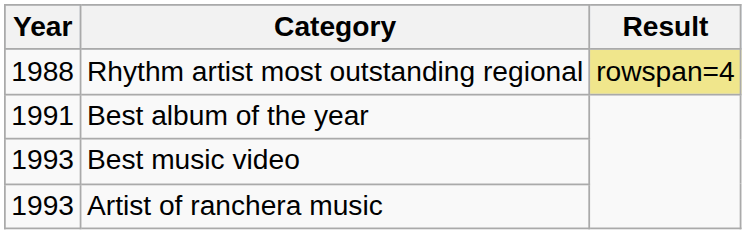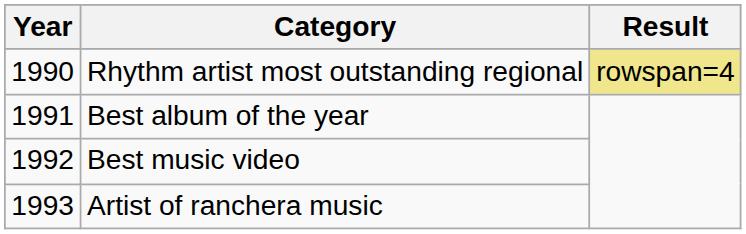Rhythm artist most outstanding regional | Year: 1988 -> 1990
Best music video | Year: 1993 -> 1992
